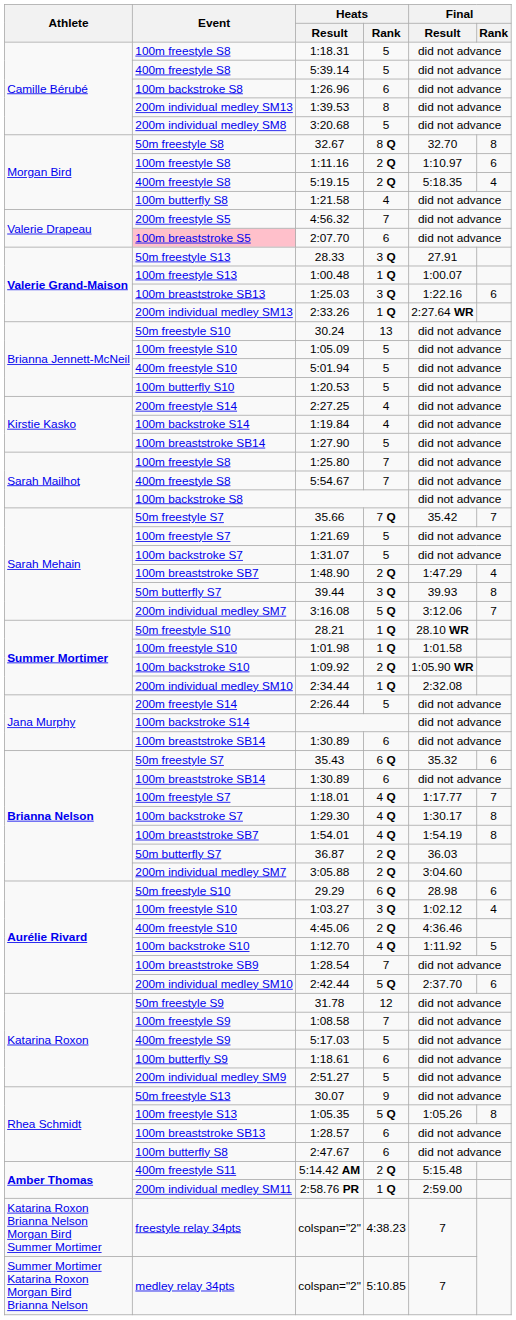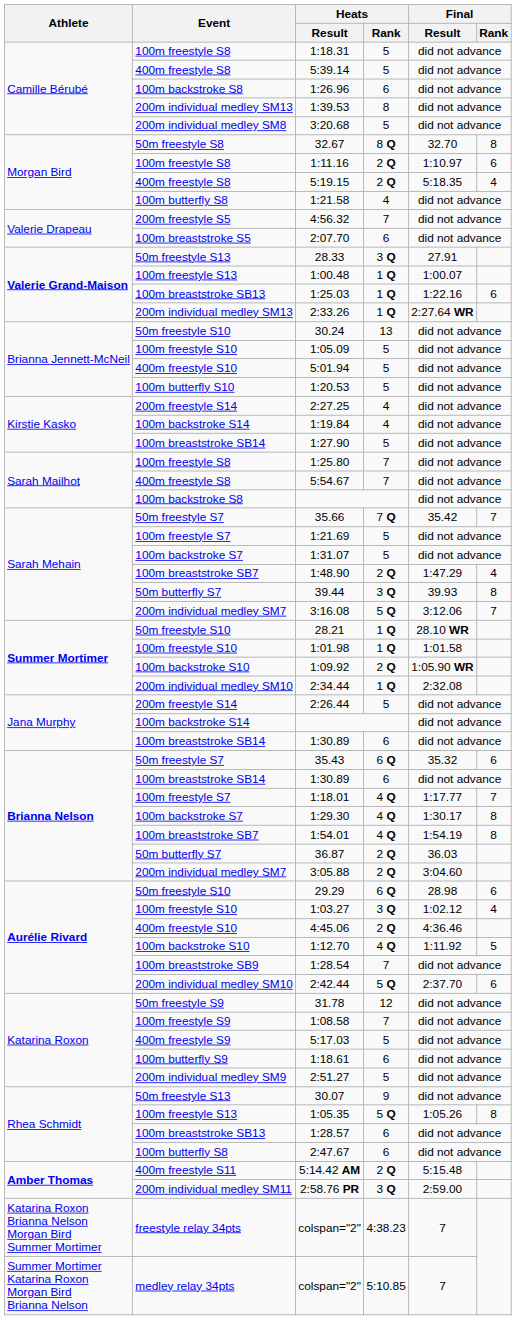2:07.70 | Event: pink background -> no background
1:25.03 | Heats / Rank: 3 Q -> 1 Q
2:58.76 PR | Heats / Rank: 1 Q -> 3 Q
